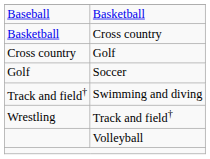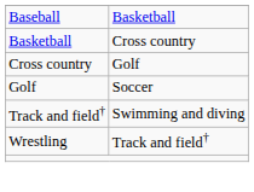- row: Volleyball
